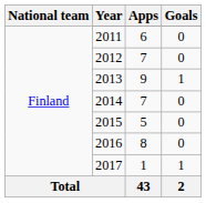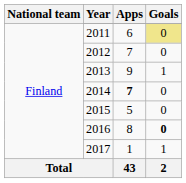2011 | Goals: no background -> khaki background
2014 | Apps: normal -> bold
2016 | Goals: normal -> bold
